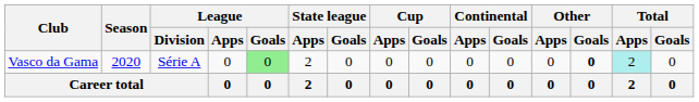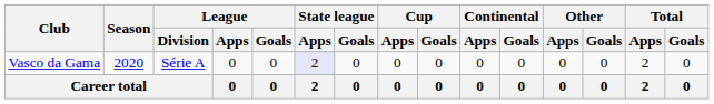Vasco da Gama | League / Goals: lightgreen background -> no background
Vasco da Gama | State league / Apps: no background -> lavender background
Vasco da Gama | Other / Goals: bold -> normal
Vasco da Gama | Total / Apps: paleturquoise background -> no background
